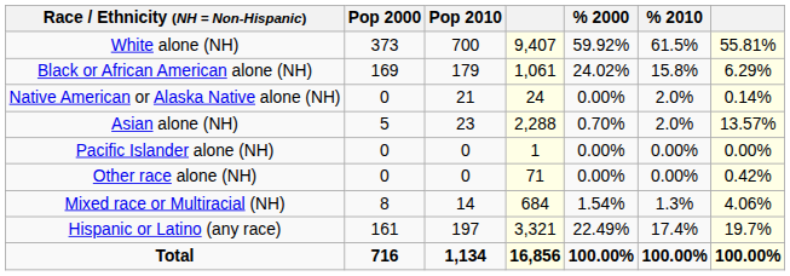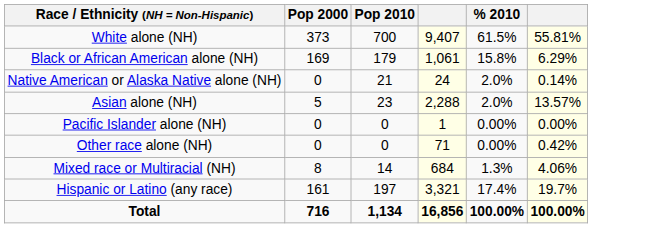- column: % 2000 | 59.92% | 24.02% | 0.00% | 0.70% | 0.00% | 0.00% | 1.54% | 22.49% | 100.00%
